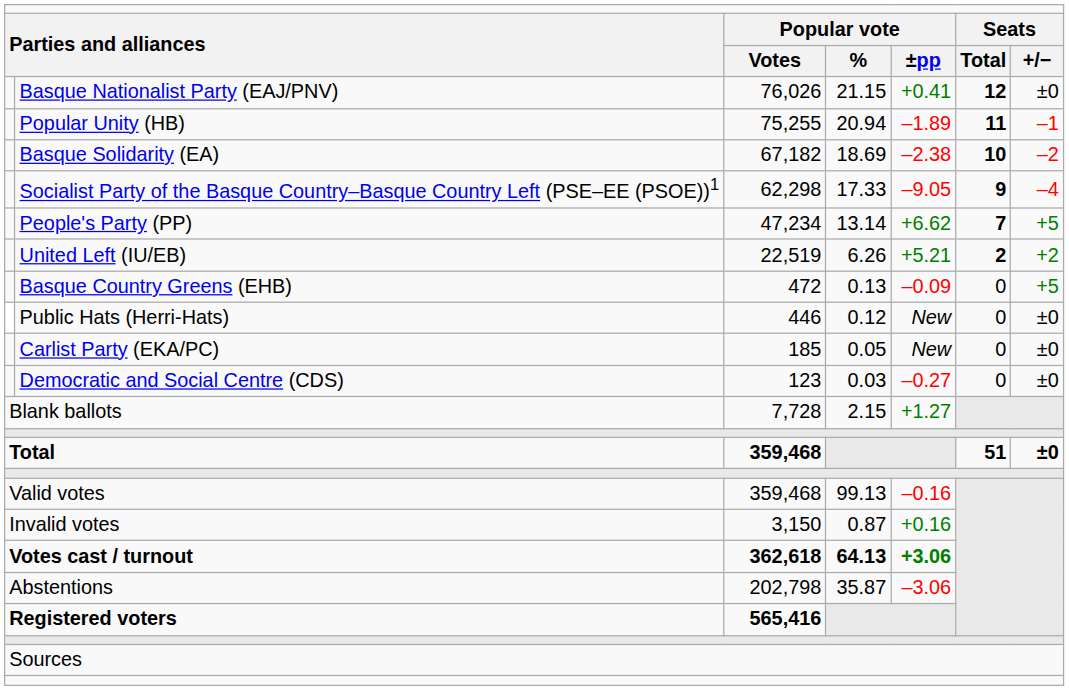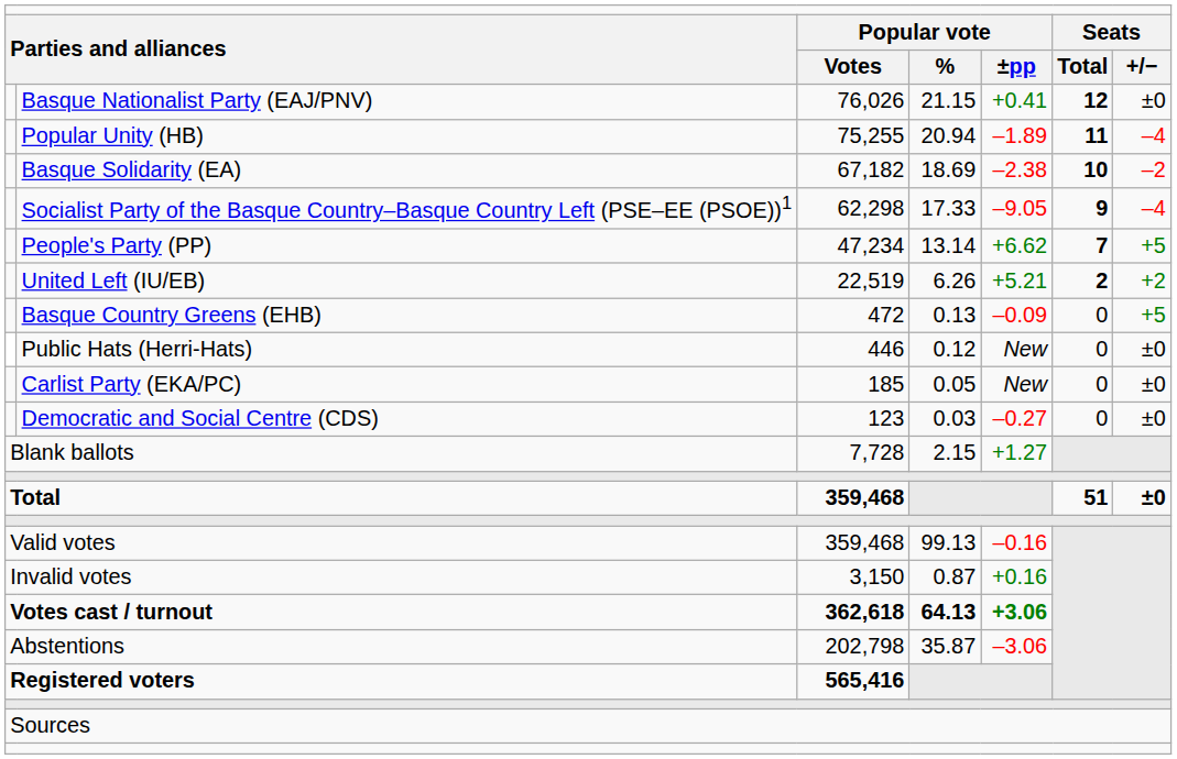Popular Unity (HB) | column 7: –1 -> –4
